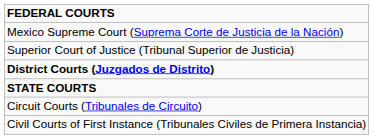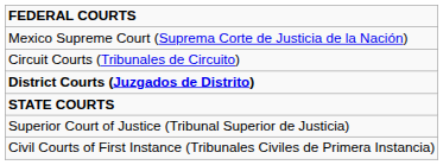row 3 | column 1: Superior Court of Justice (Tribunal Superior de Justicia) -> Circuit Courts (Tribunales de Circuito)
row 6 | column 1: Circuit Courts (Tribunales de Circuito) -> Superior Court of Justice (Tribunal Superior de Justicia)
